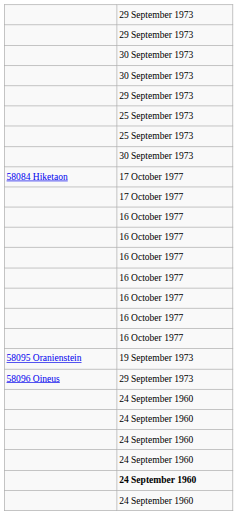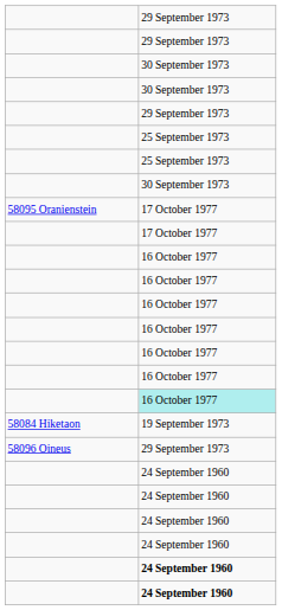row 9 | column 1: 58084 Hiketaon -> 58095 Oranienstein
row 17 | column 2: no background -> paleturquoise background
row 18 | column 1: 58095 Oranienstein -> 58084 Hiketaon
row 25 | column 2: normal -> bold
